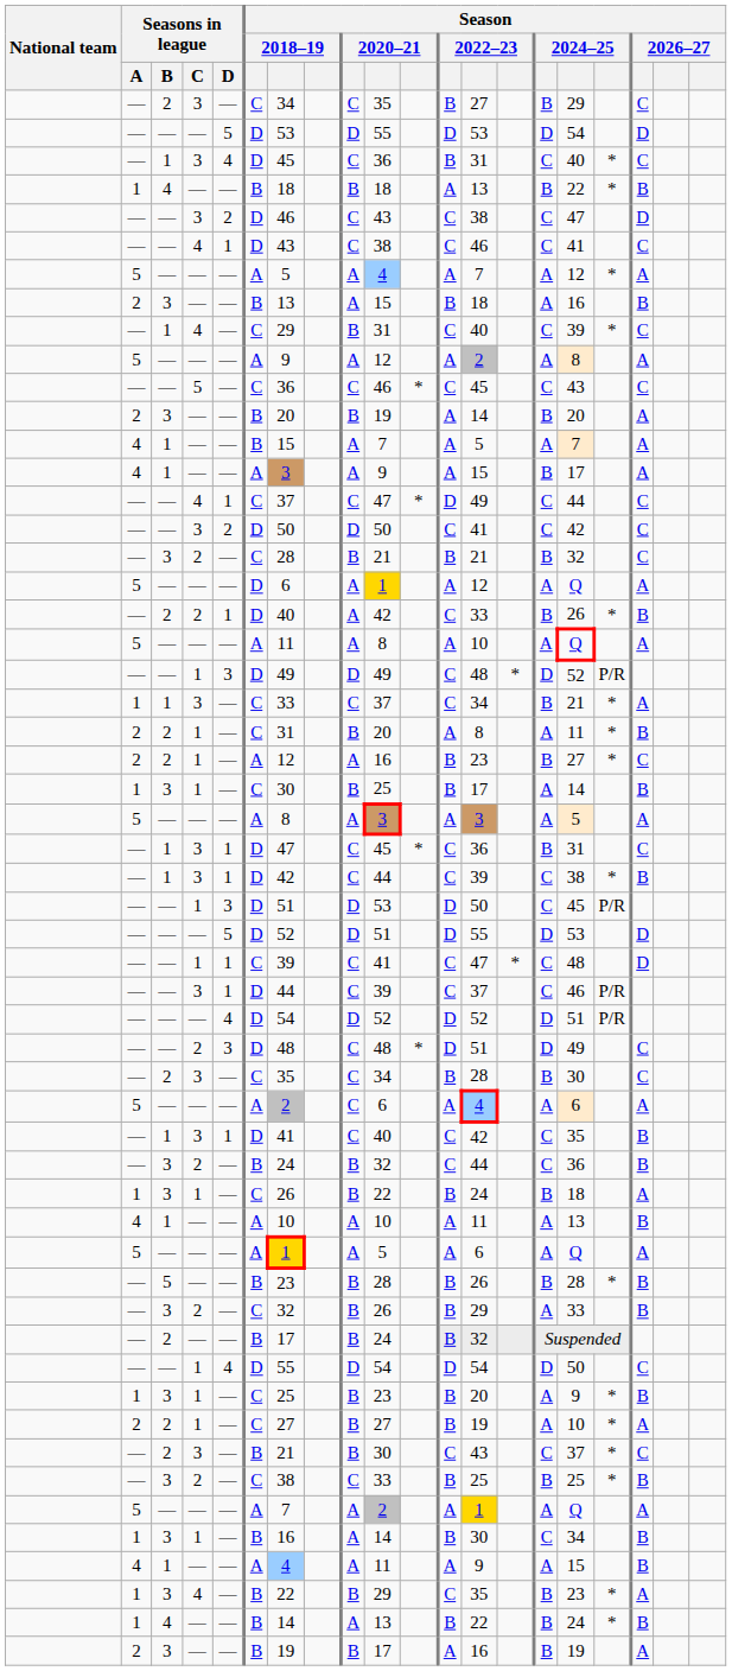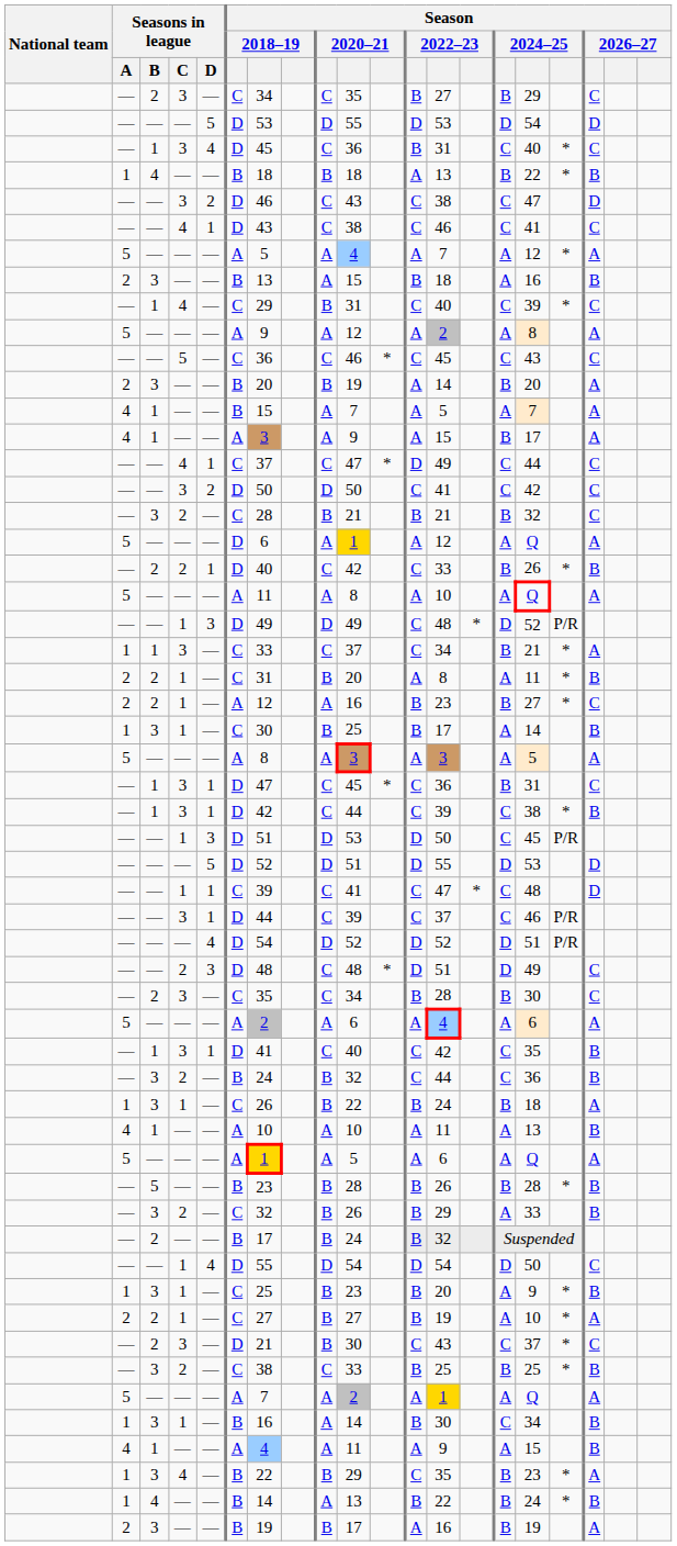row 22 | column 9: A -> C
row 39 | column 9: C -> A
row 51 | column 6: B -> D
